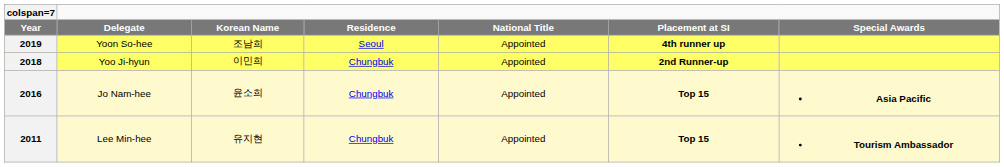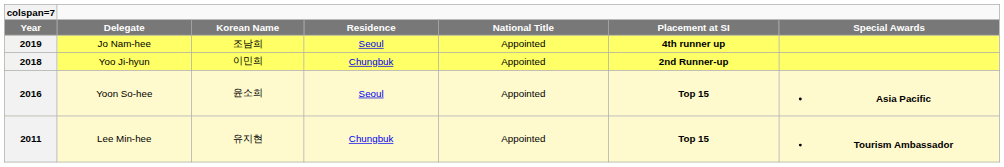2019 | Delegate: Yoon So-hee -> Jo Nam-hee
2016 | Delegate: Jo Nam-hee -> Yoon So-hee
2016 | Residence: Chungbuk -> Seoul
